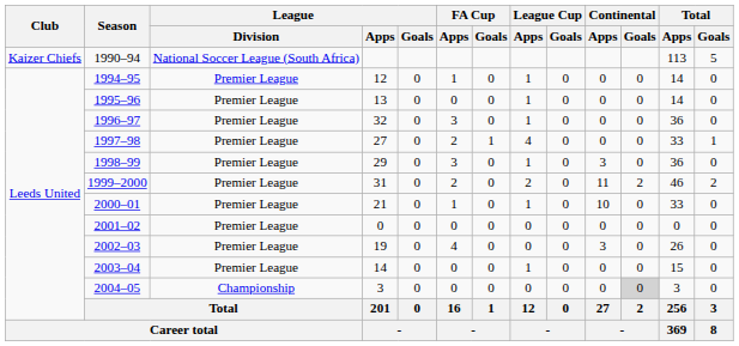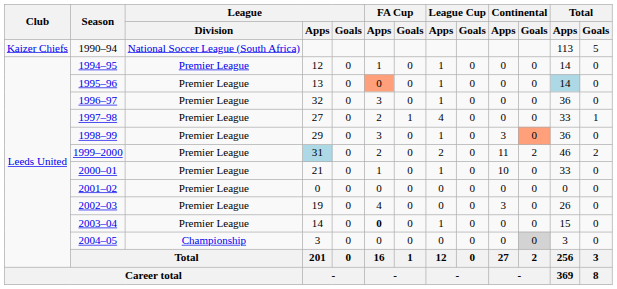1995–96 | FA Cup / Apps: no background -> lightsalmon background
1995–96 | Total / Apps: no background -> lightblue background
1998–99 | Continental / Goals: no background -> lightsalmon background
1999–2000 | League / Apps: no background -> lightblue background
2003–04 | FA Cup / Apps: normal -> bold
